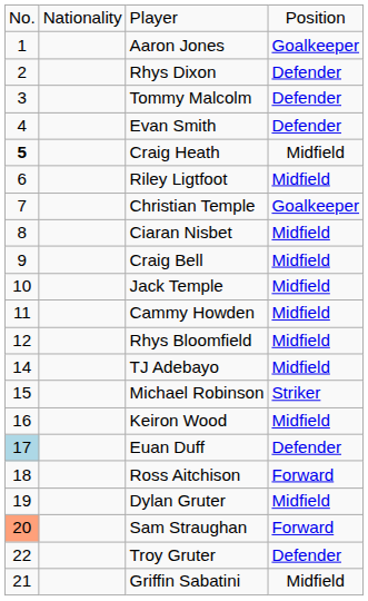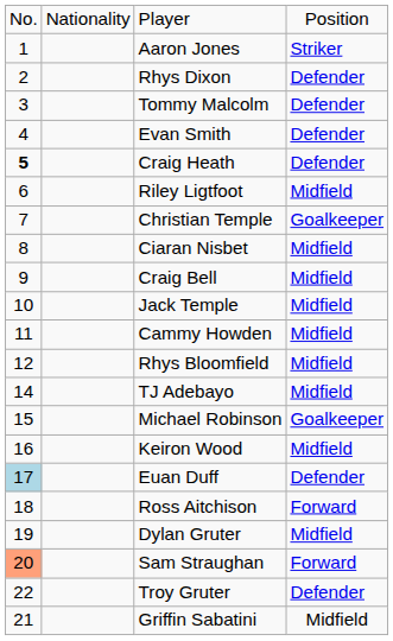Aaron Jones | column 4: Goalkeeper -> Striker
Craig Heath | column 4: Midfield -> Defender
Michael Robinson | column 4: Striker -> Goalkeeper
